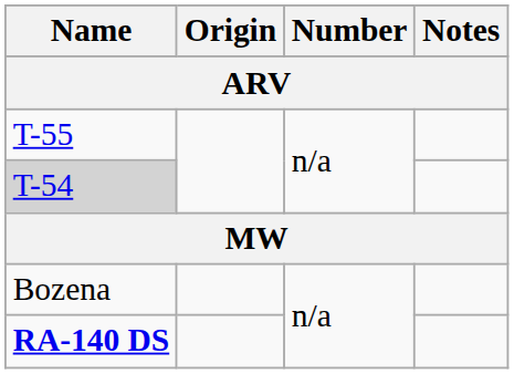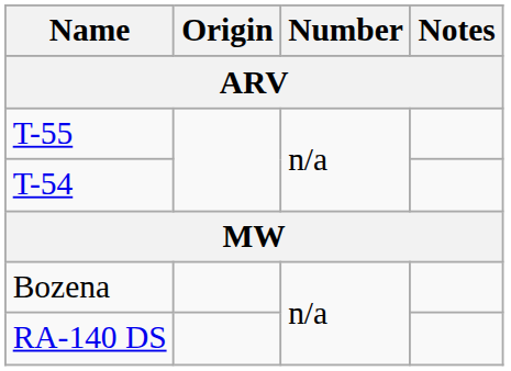T-54 | Name: lightgrey background -> no background
RA-140 DS | Name: bold -> normal
